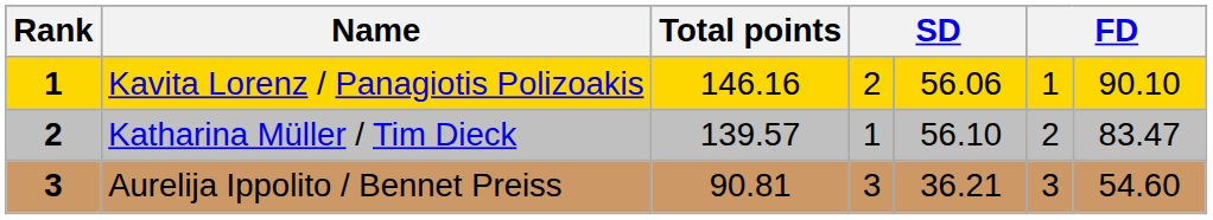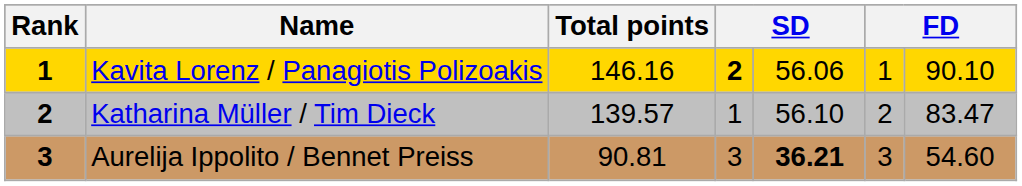Kavita Lorenz / Panagiotis Polizoakis | column 4: normal -> bold
Aurelija Ippolito / Bennet Preiss | column 5: normal -> bold
